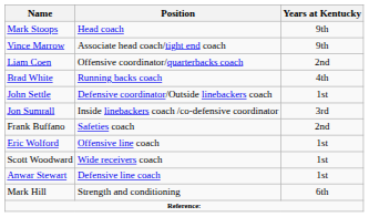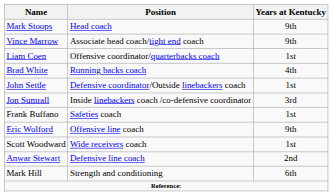Liam Coen | Years at Kentucky: 2nd -> 1st
Frank Buffano | Years at Kentucky: 2nd -> 1st
Eric Wolford | Years at Kentucky: 1st -> 9th
Anwar Stewart | Years at Kentucky: 1st -> 2nd
